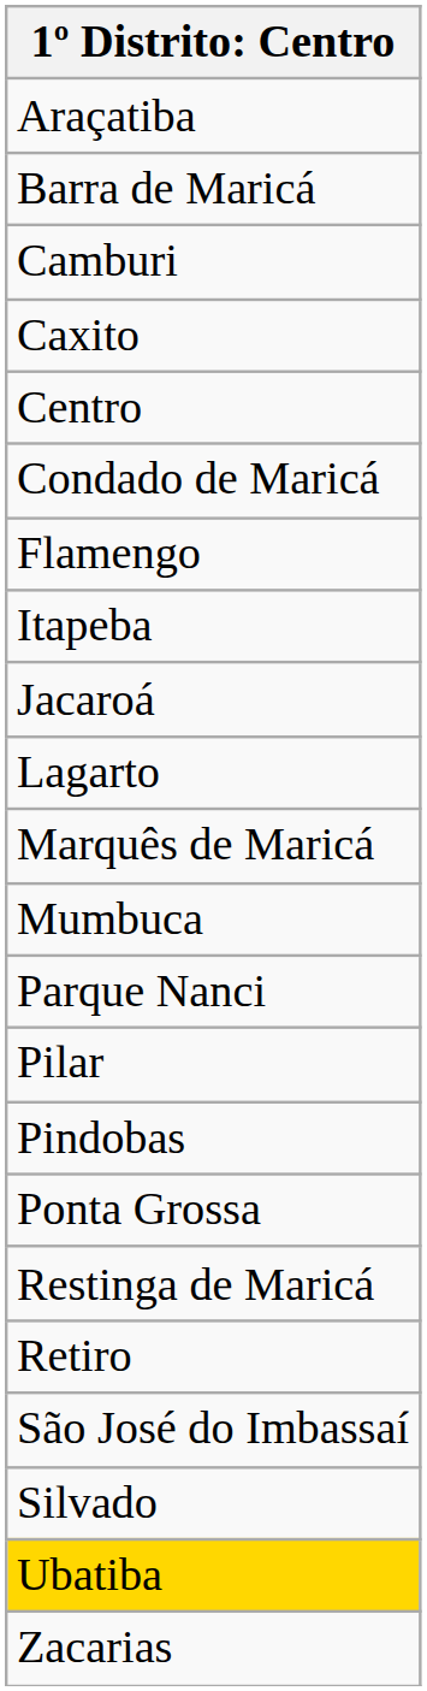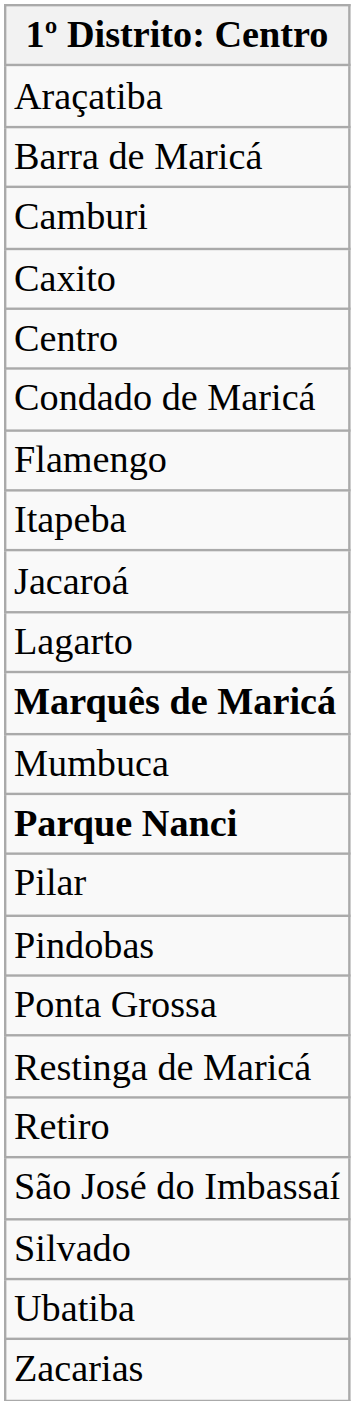row 12 | column 1: normal -> bold
row 14 | column 1: normal -> bold
row 22 | column 1: gold background -> no background
